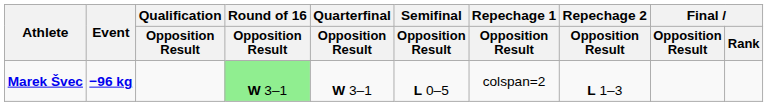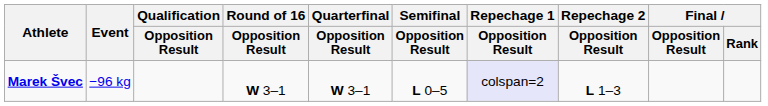Marek Švec | Event: bold -> normal
Marek Švec | Round of 16 / Opposition Result: lightgreen background -> no background
Marek Švec | Repechage 1 / Opposition Result: no background -> lavender background
